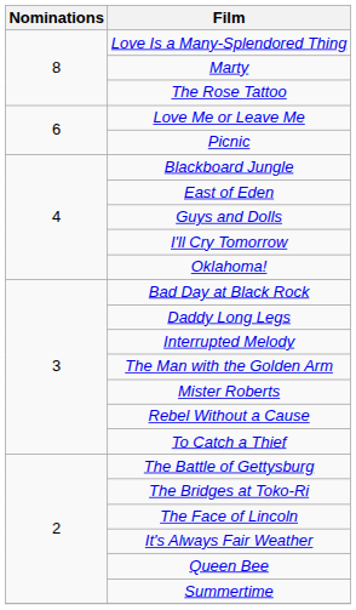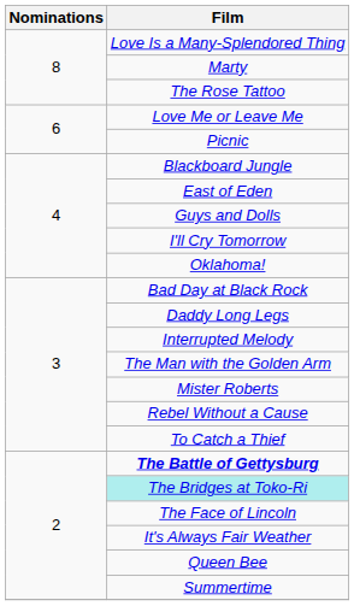The Battle of Gettysburg | Film: normal -> bold
The Bridges at Toko-Ri | Film: no background -> paleturquoise background
